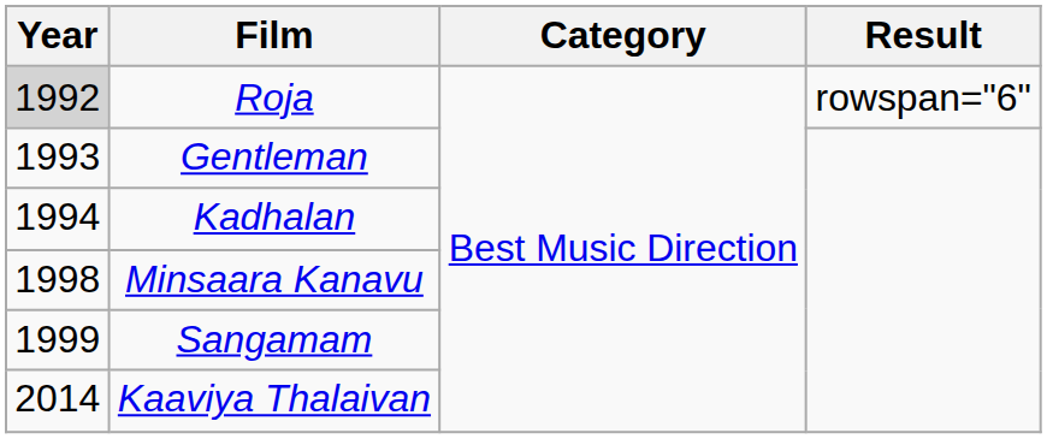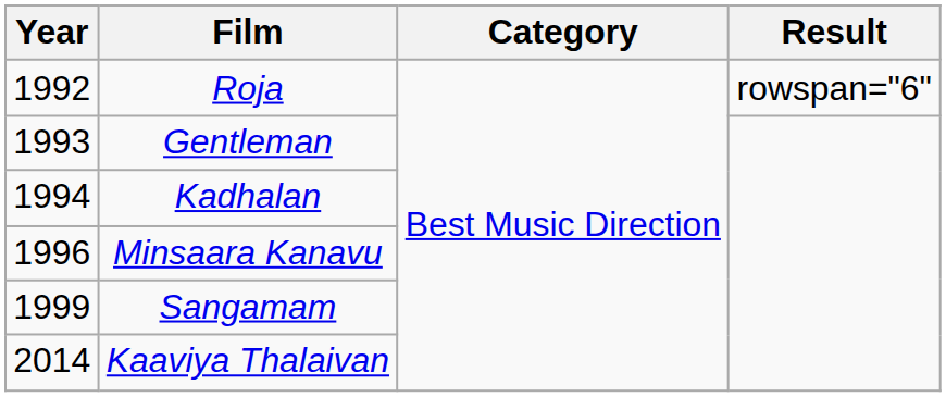Roja | Year: lightgrey background -> no background
Minsaara Kanavu | Year: 1998 -> 1996
